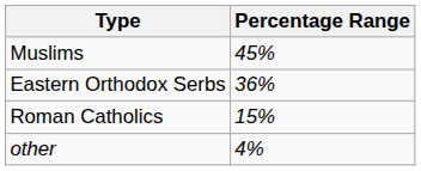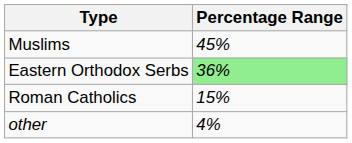Eastern Orthodox Serbs | Percentage Range: no background -> lightgreen background
